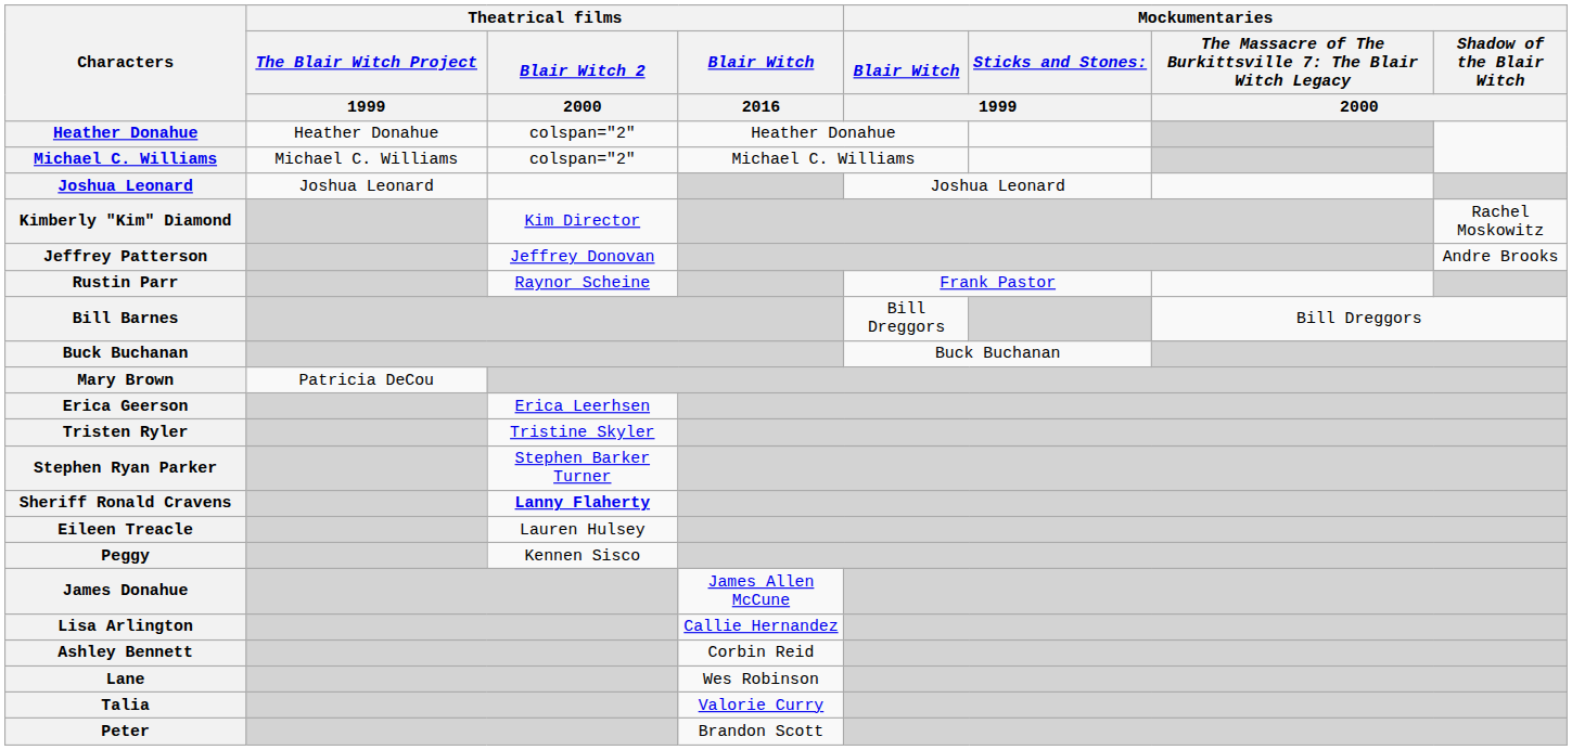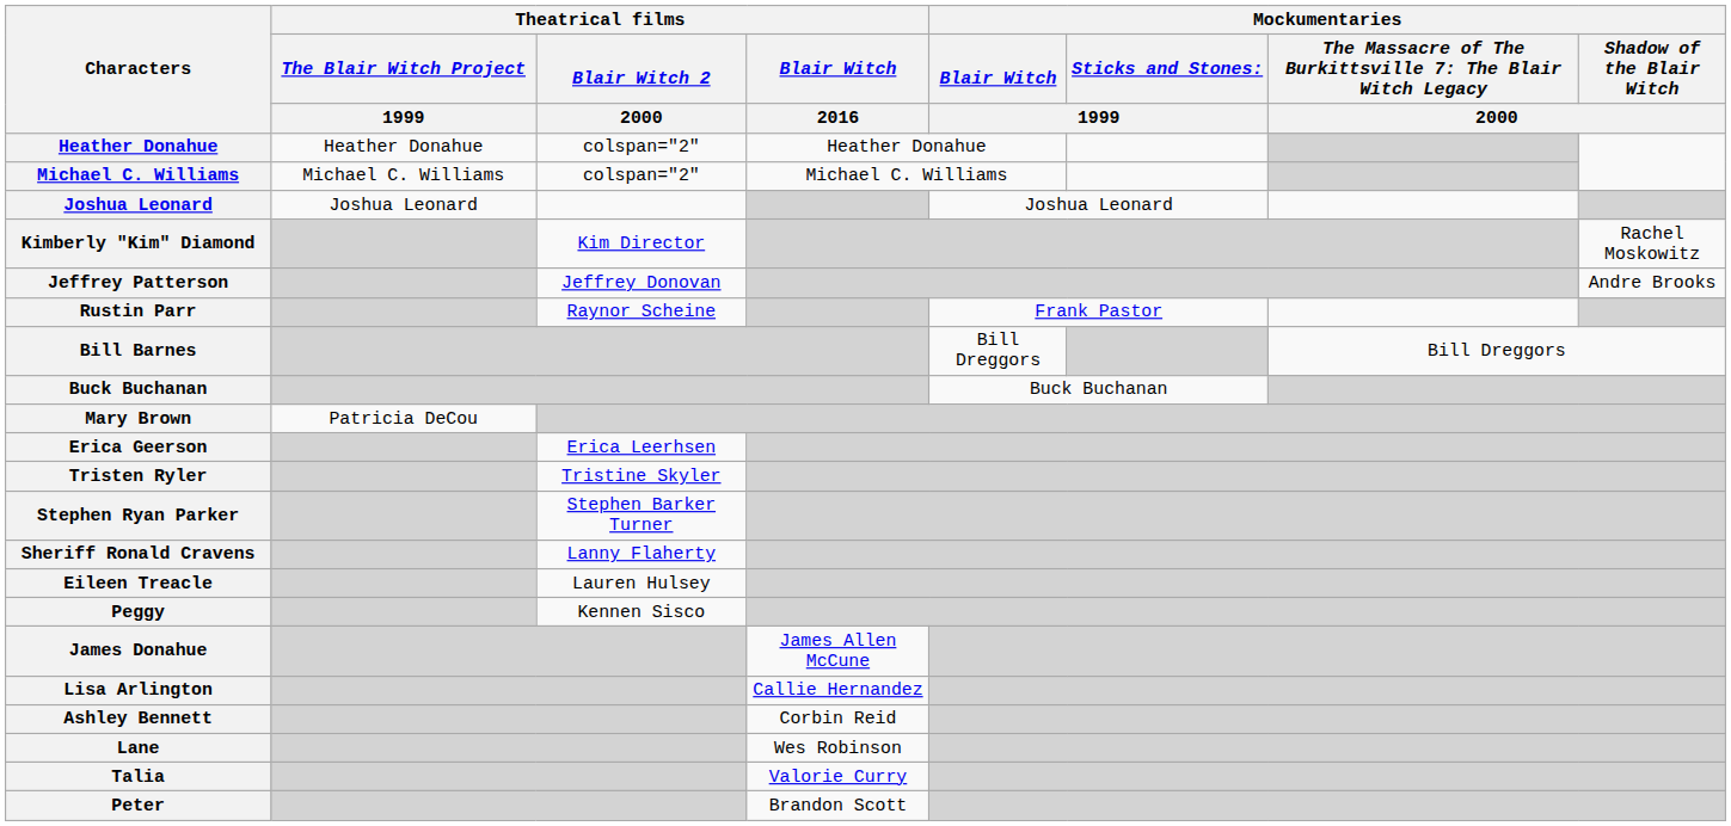Sheriff Ronald Cravens | Theatrical films / Blair Witch 2 / 2000: bold -> normal
